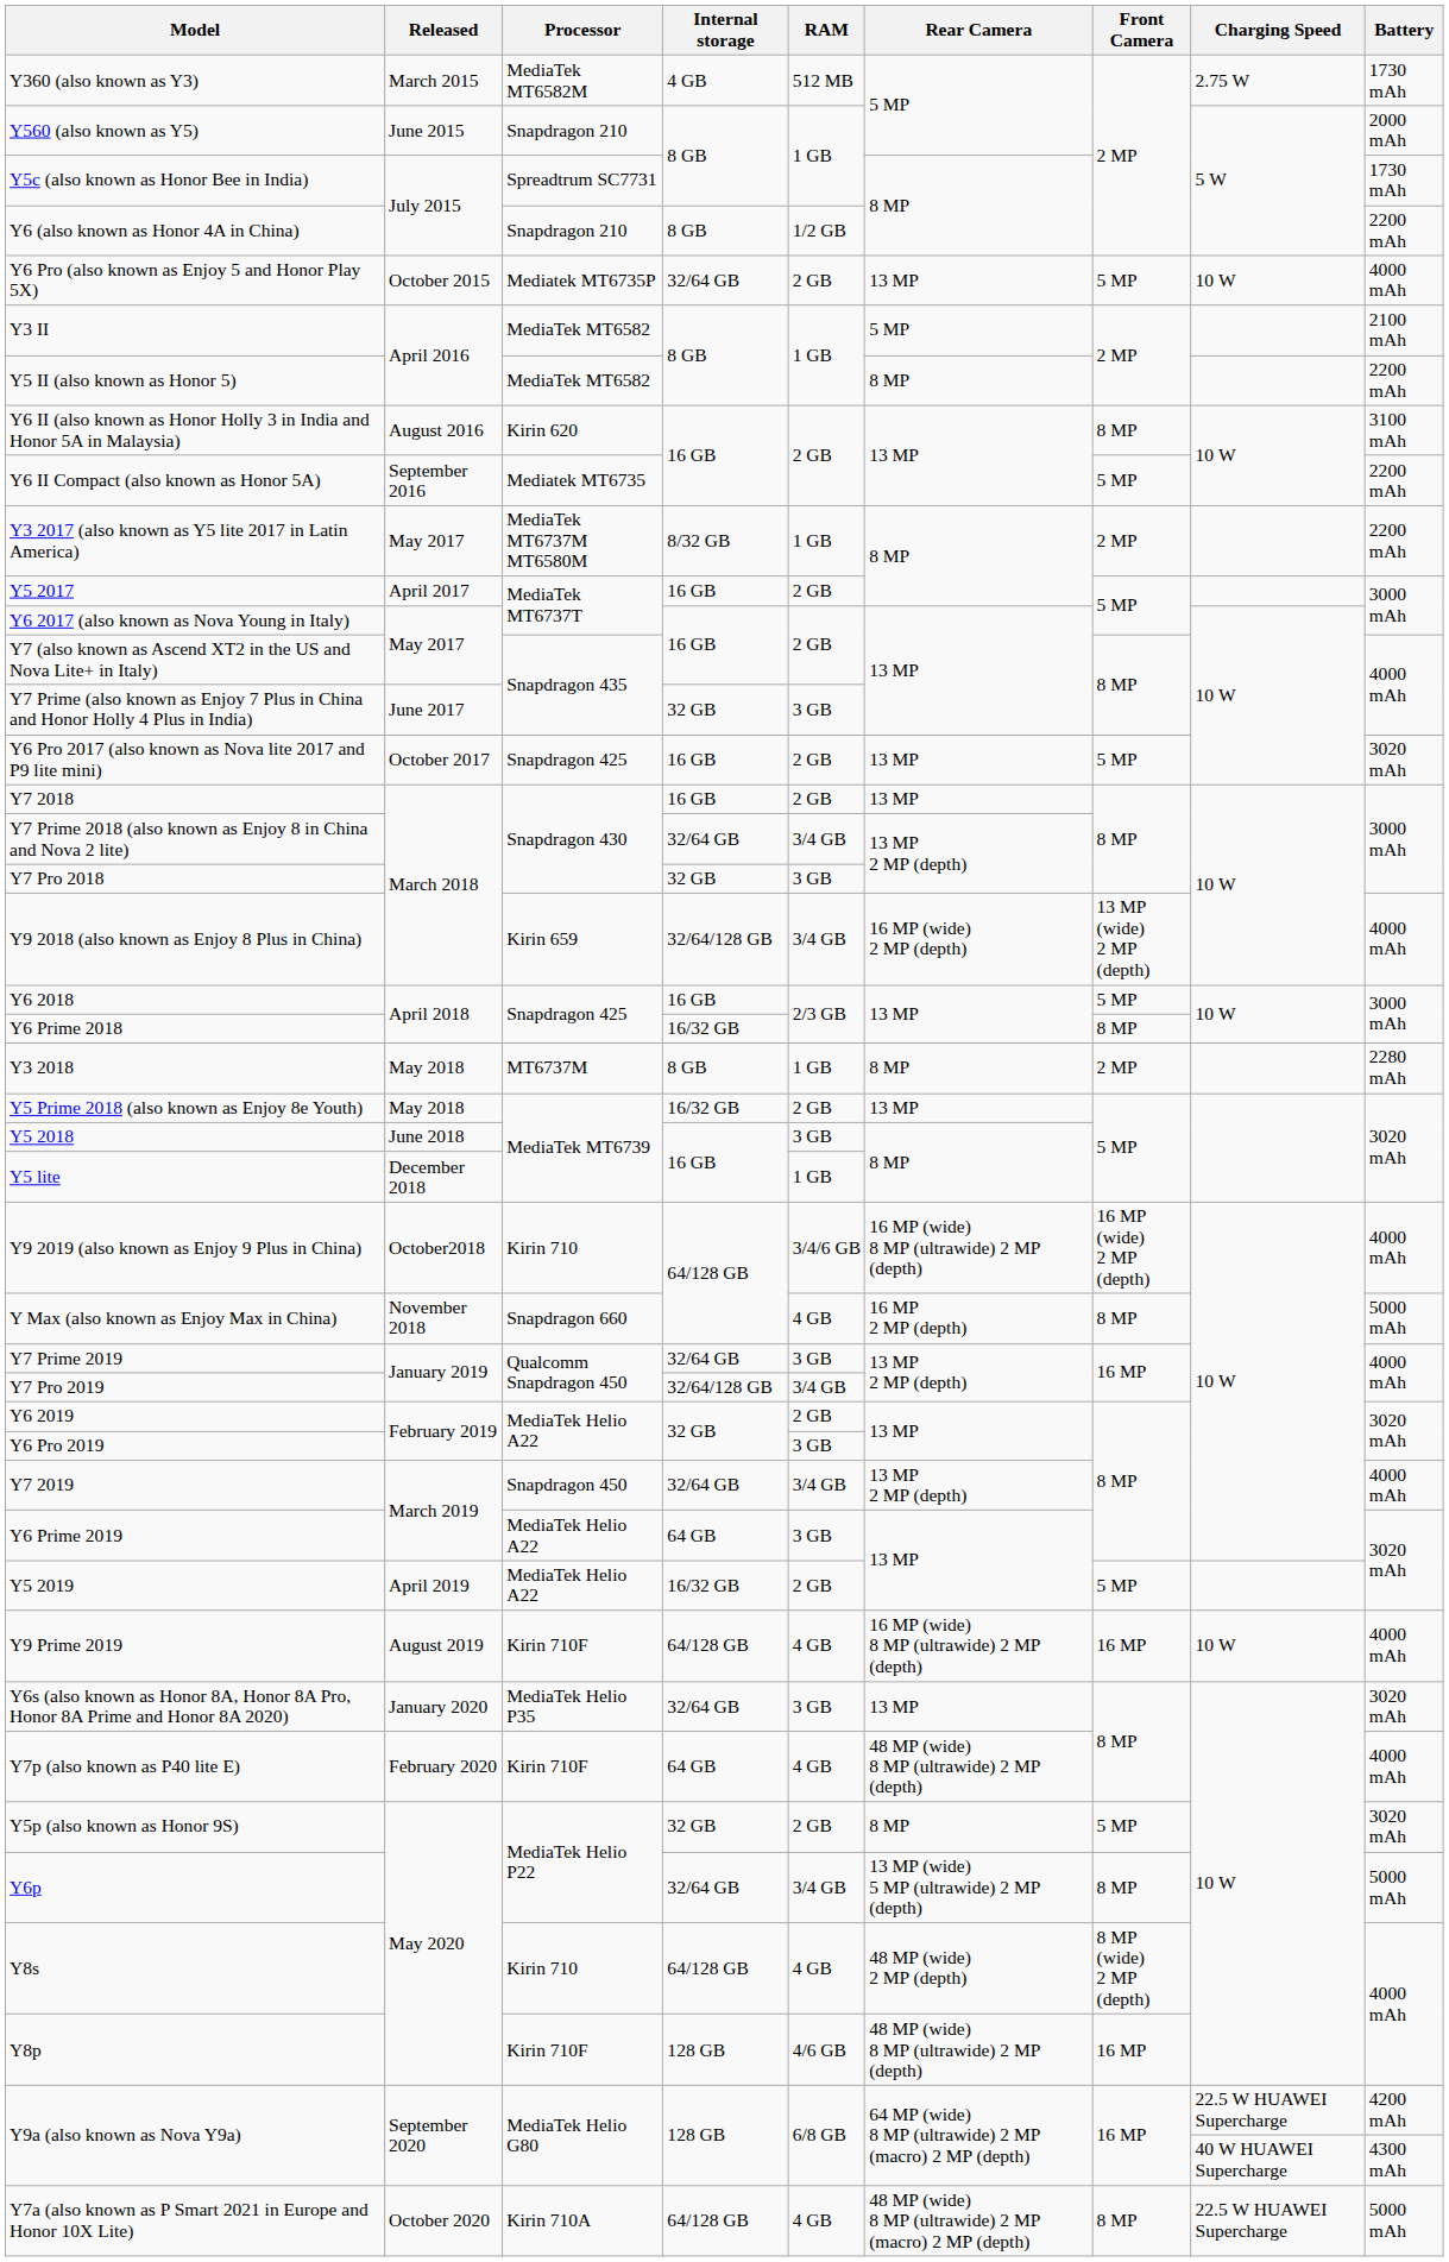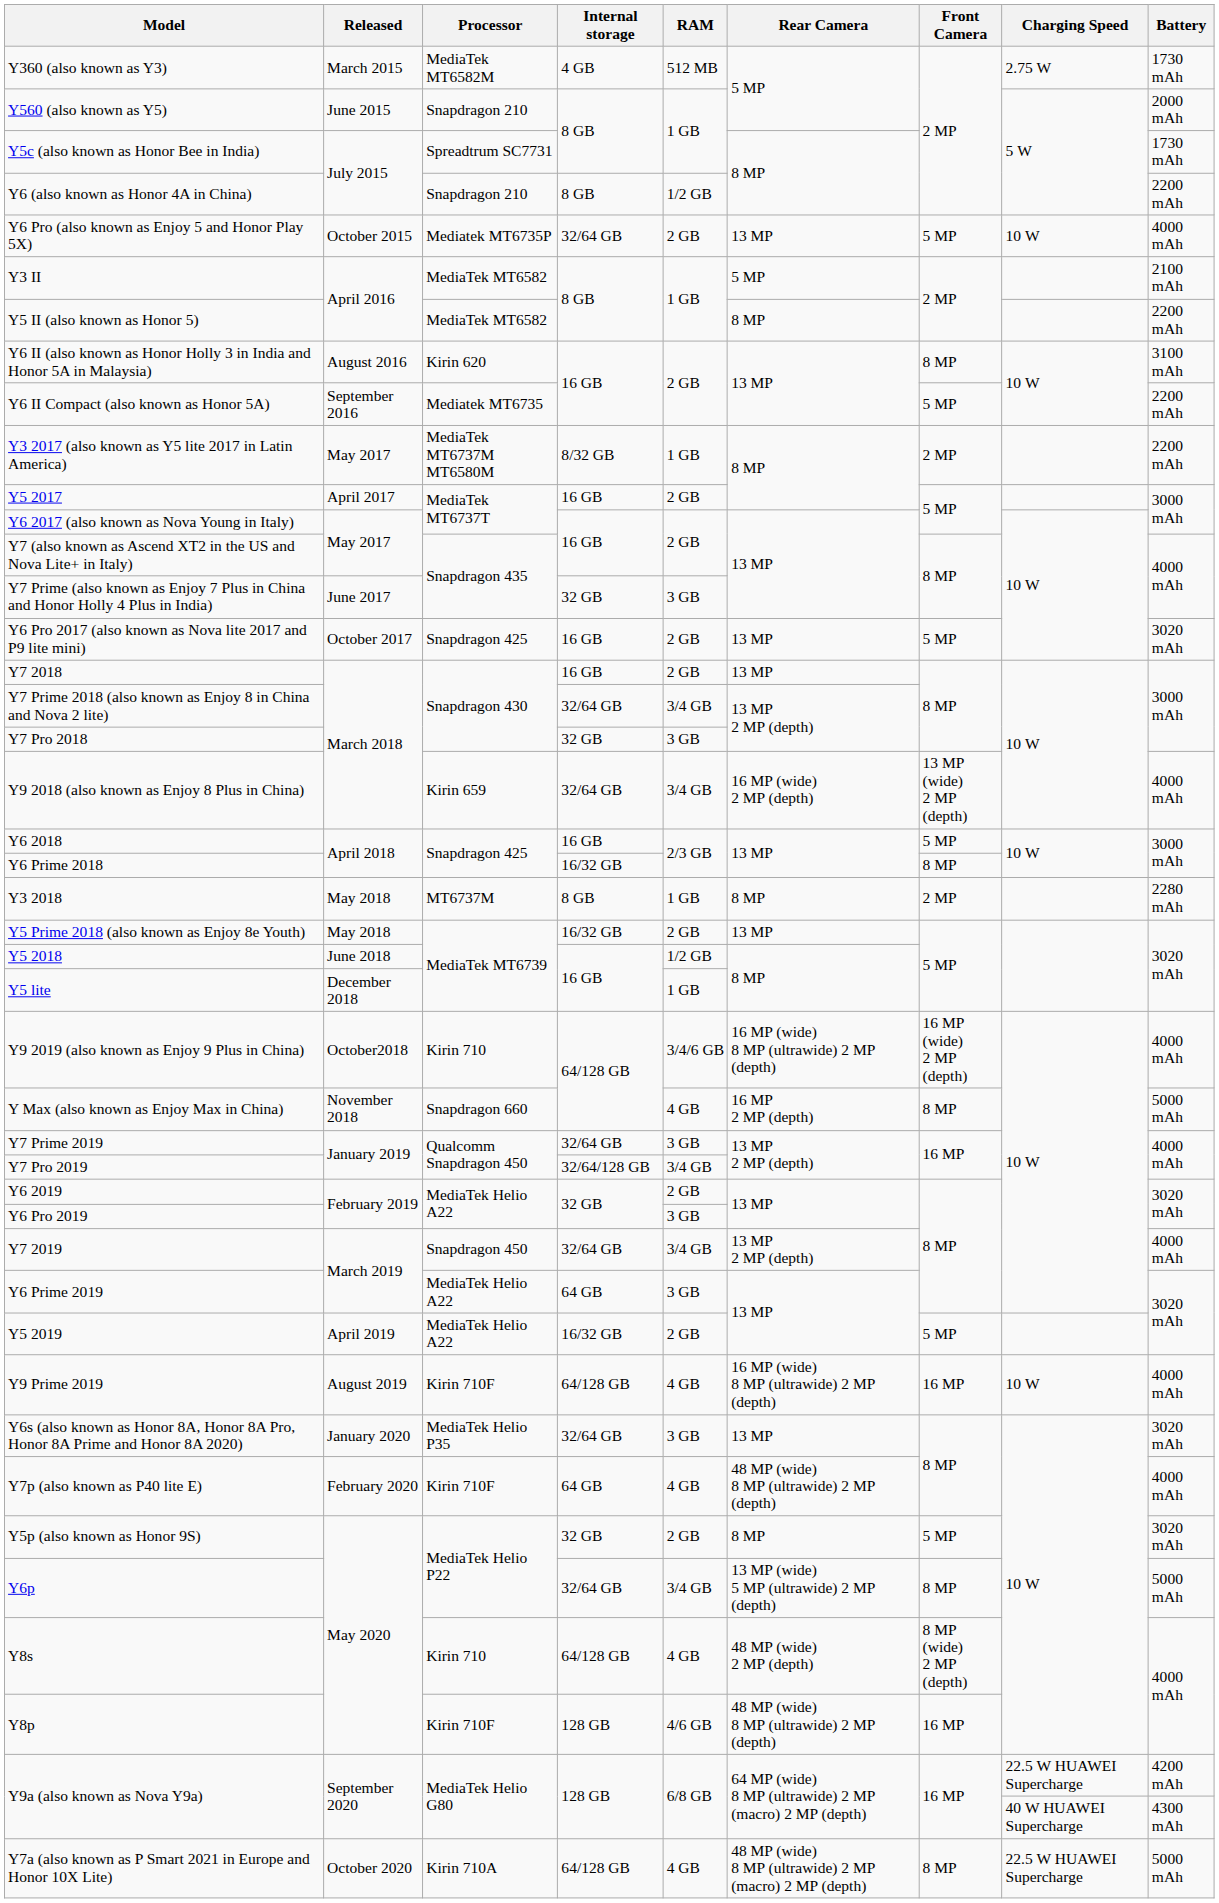Y9 2018 (also known as Enjoy 8 Plus in China) | Internal storage: 32/64/128 GB -> 32/64 GB
Y5 2018 | RAM: 3 GB -> 1/2 GB
